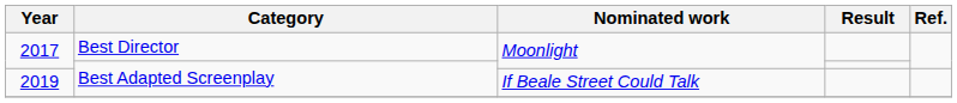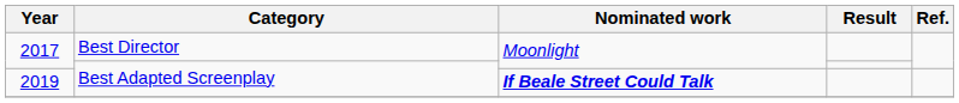2019 | Nominated work: normal -> bold
